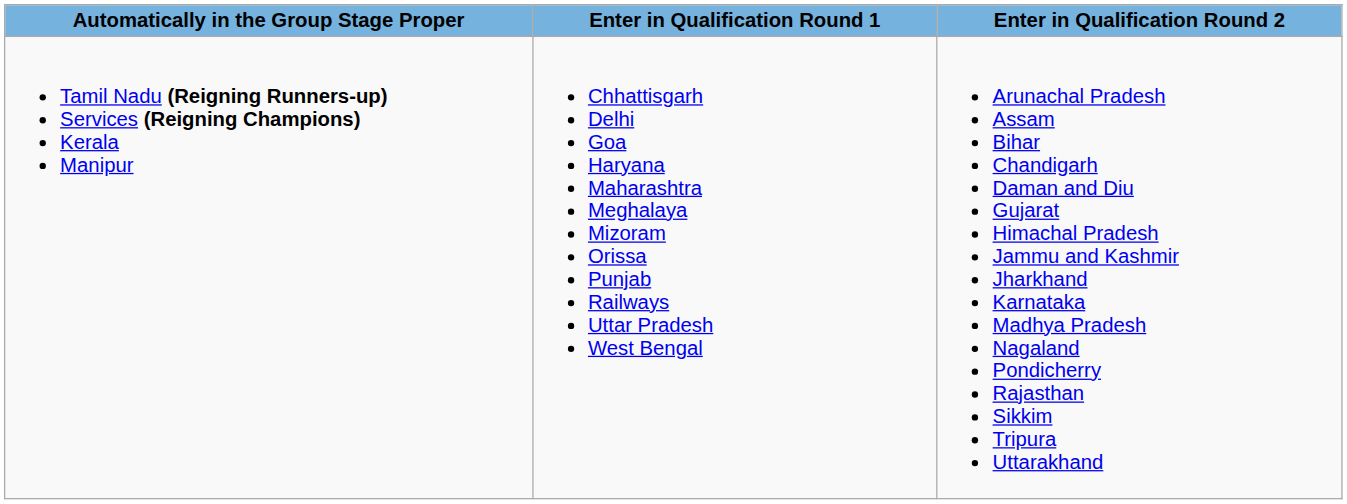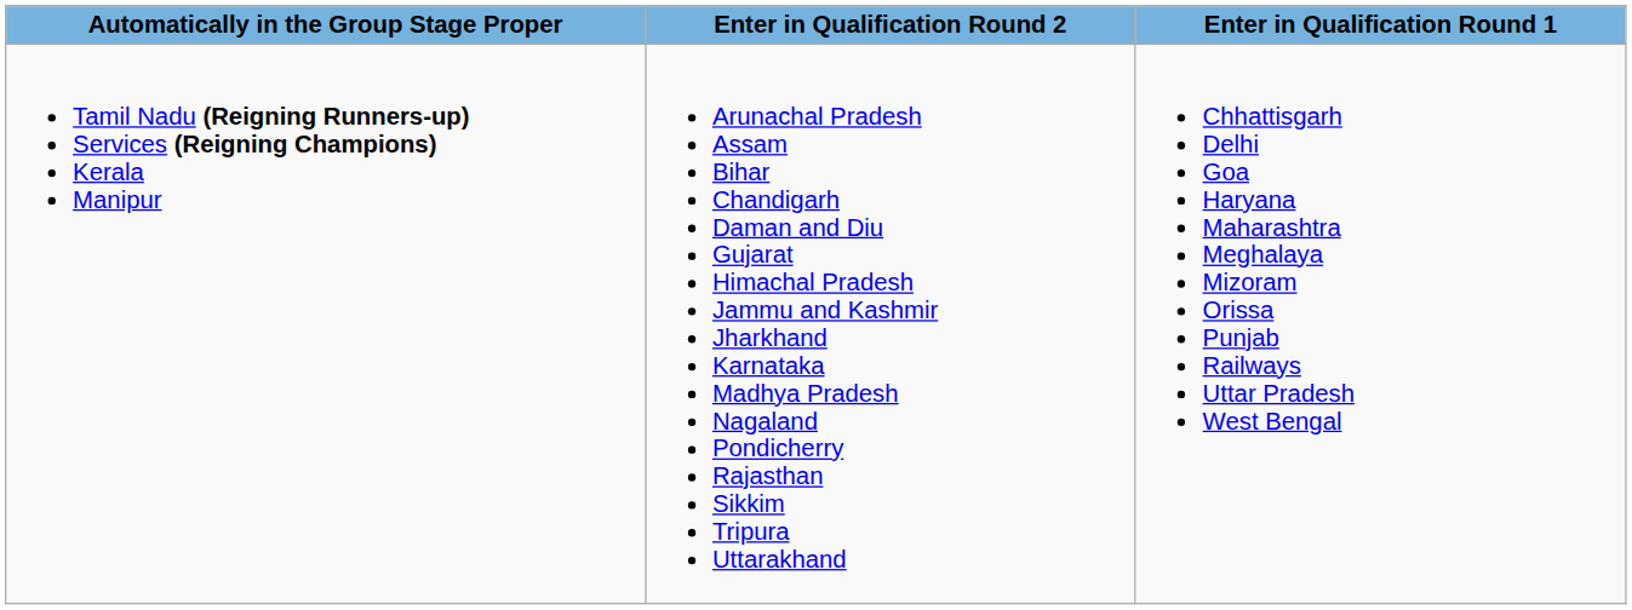columns swapped: Enter in Qualification Round 1 <-> Enter in Qualification Round 2
